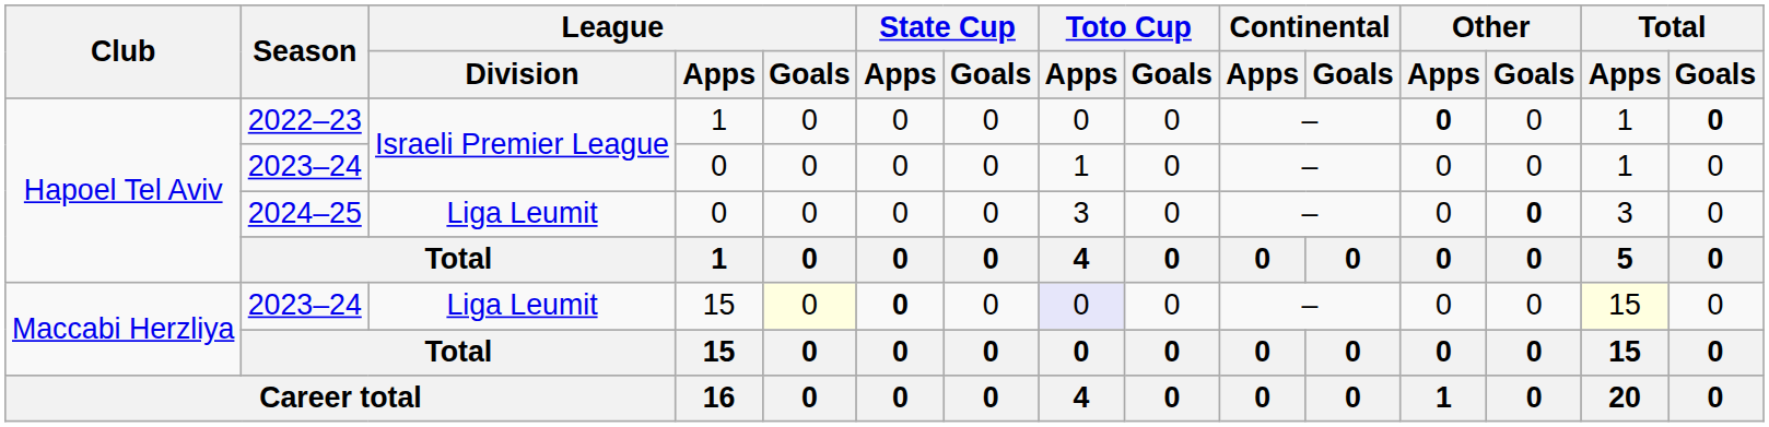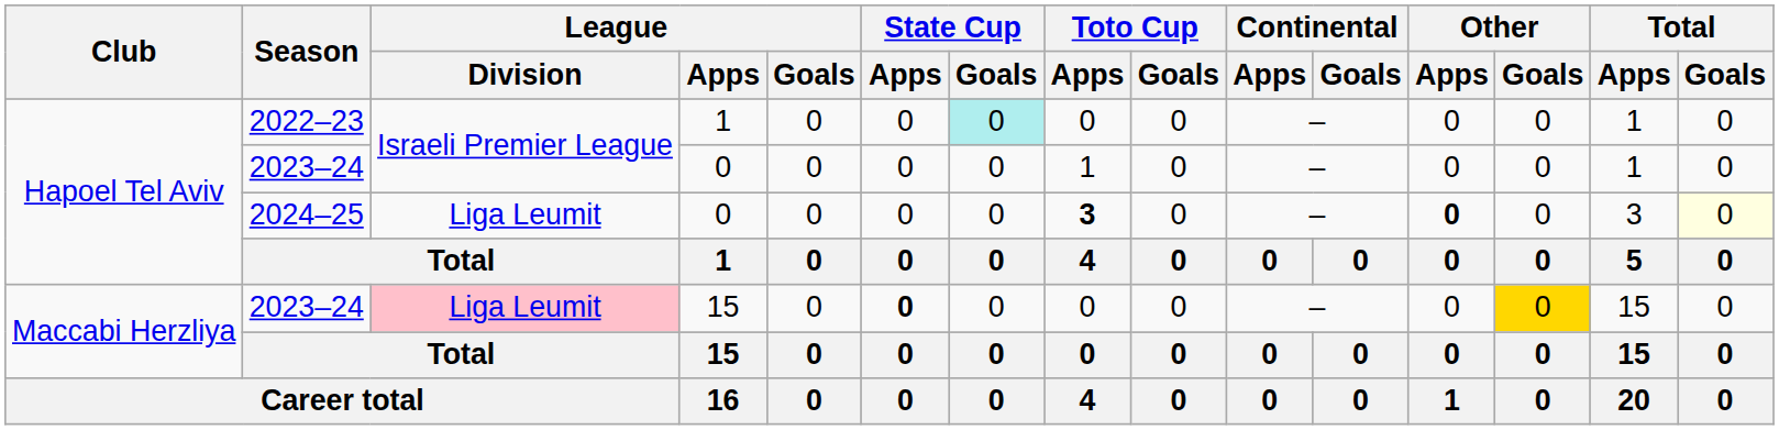2022–23 | State Cup / Goals: no background -> paleturquoise background
2022–23 | Other / Apps: bold -> normal
2022–23 | Total / Goals: bold -> normal
2024–25 | Toto Cup / Apps: normal -> bold
2024–25 | Other / Apps: normal -> bold
2024–25 | Other / Goals: bold -> normal
2024–25 | Total / Goals: no background -> lightyellow background
2023–24 / 15 | League / Division: no background -> pink background
2023–24 / 15 | League / Goals: lightyellow background -> no background
2023–24 / 15 | Toto Cup / Apps: lavender background -> no background
2023–24 / 15 | Other / Goals: no background -> gold background
2023–24 / 15 | Total / Apps: lightyellow background -> no background
